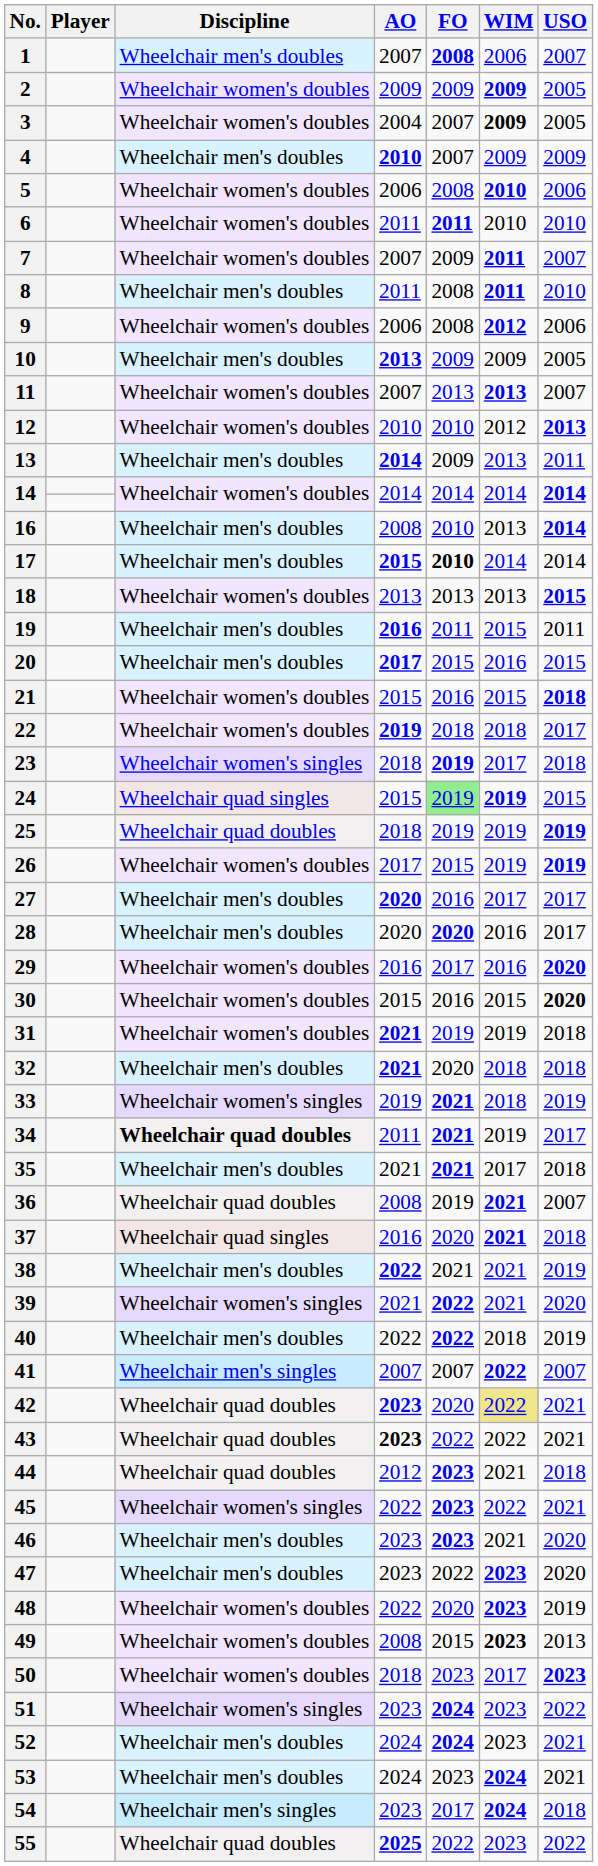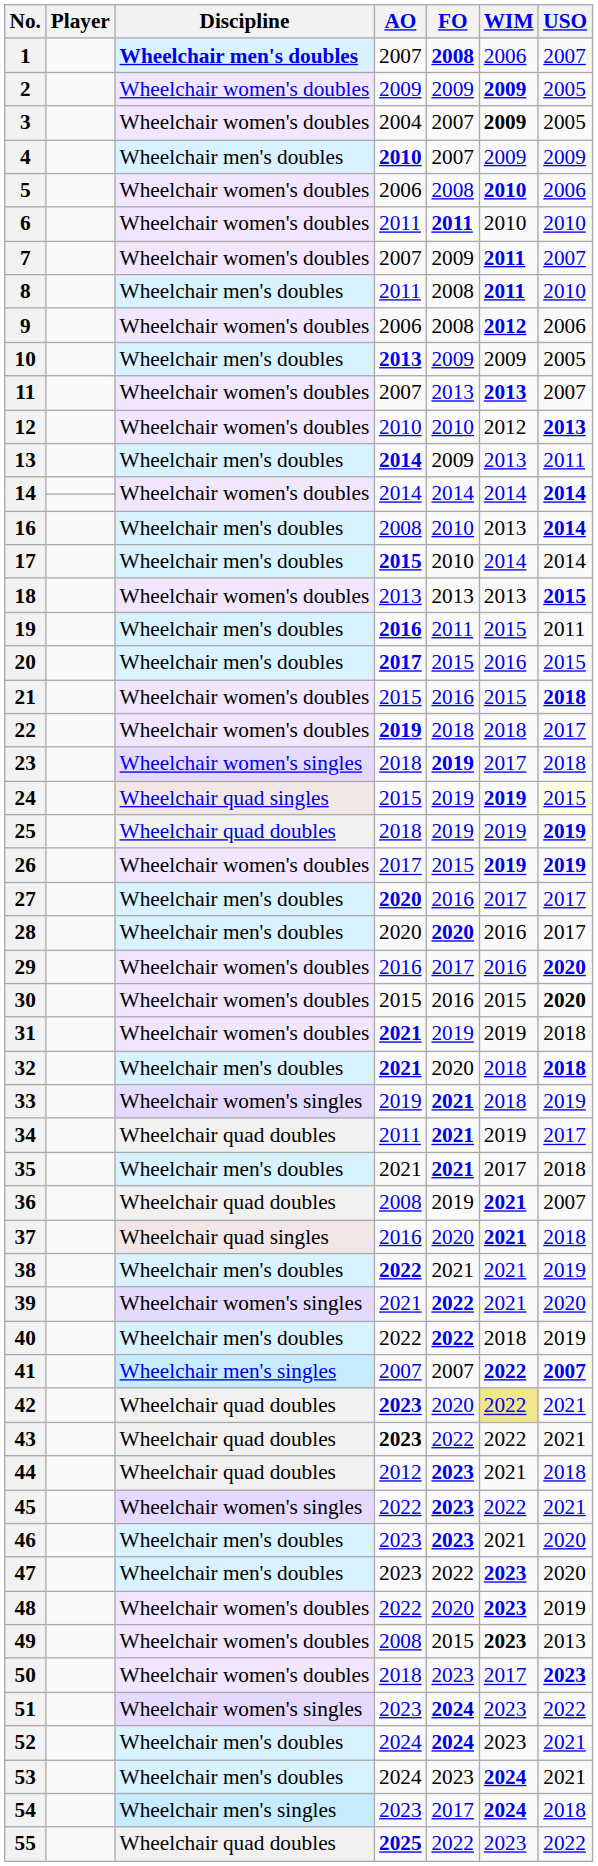1 | Discipline: normal -> bold
17 | FO: bold -> normal
24 | FO: lightgreen background -> no background
24 | USO: no background -> lightyellow background
26 | WIM: normal -> bold
32 | USO: normal -> bold
34 | Discipline: bold -> normal
41 | USO: normal -> bold
